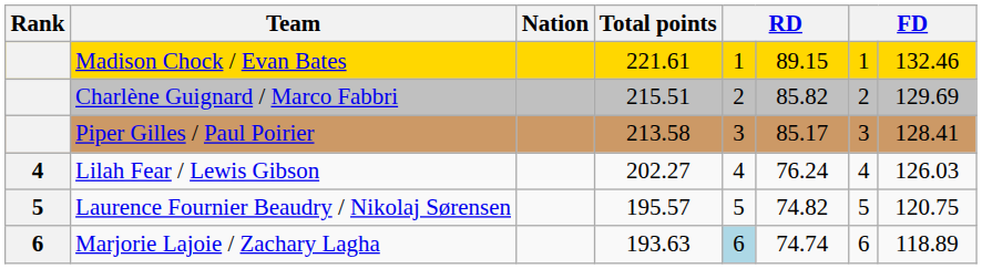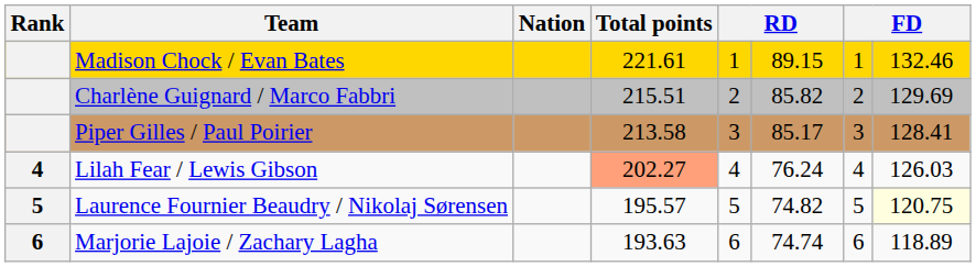Lilah Fear / Lewis Gibson | Total points: no background -> lightsalmon background
Laurence Fournier Beaudry / Nikolaj Sørensen | column 8: no background -> lightyellow background
Marjorie Lajoie / Zachary Lagha | column 5: lightblue background -> no background
